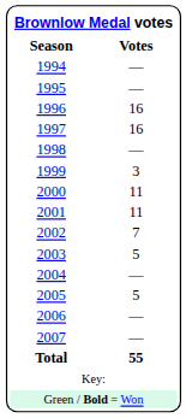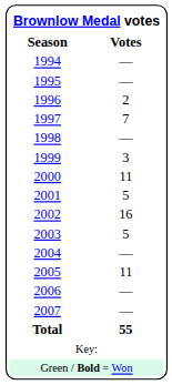1996 | Votes: 16 -> 2
1997 | Votes: 16 -> 7
2001 | Votes: 11 -> 5
2002 | Votes: 7 -> 16
2005 | Votes: 5 -> 11
